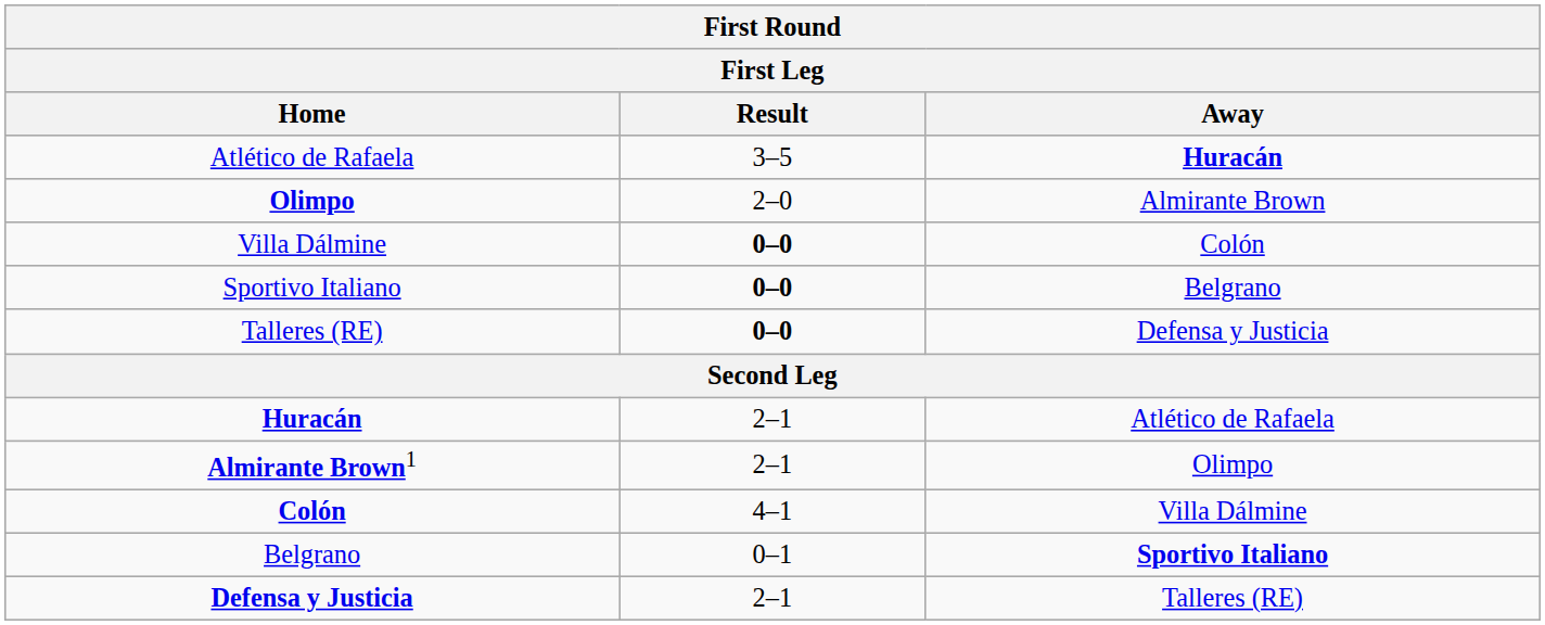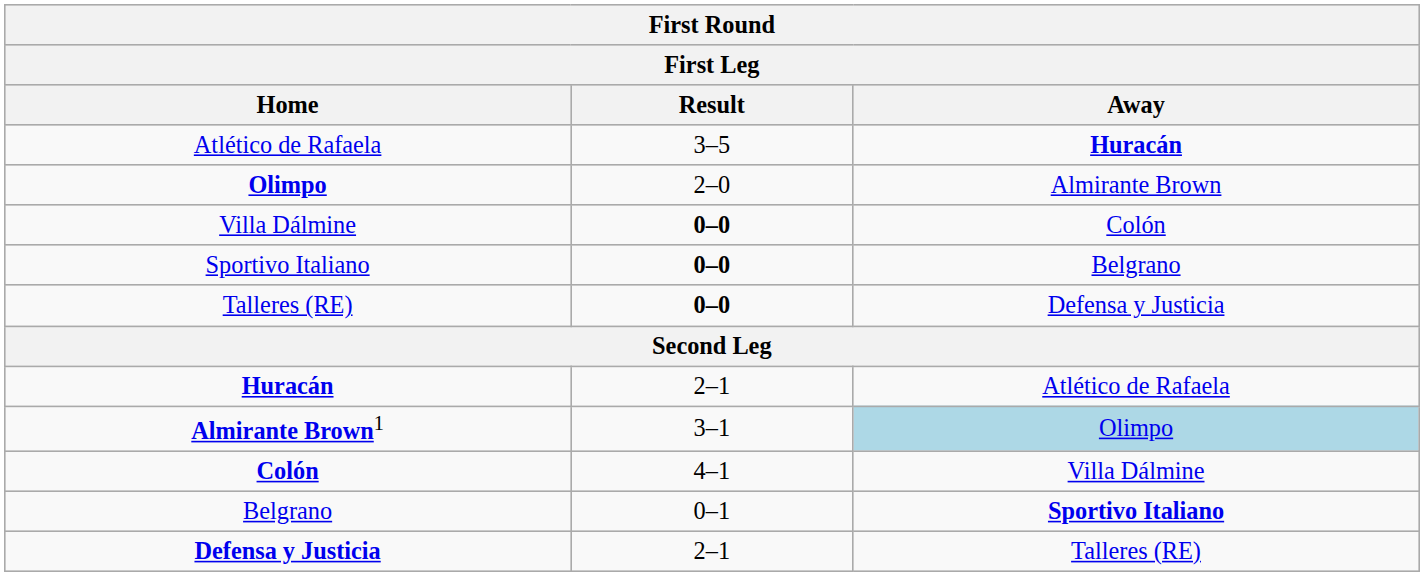Almirante Brown1 | Result: 2–1 -> 3–1
Almirante Brown1 | Away: no background -> lightblue background
